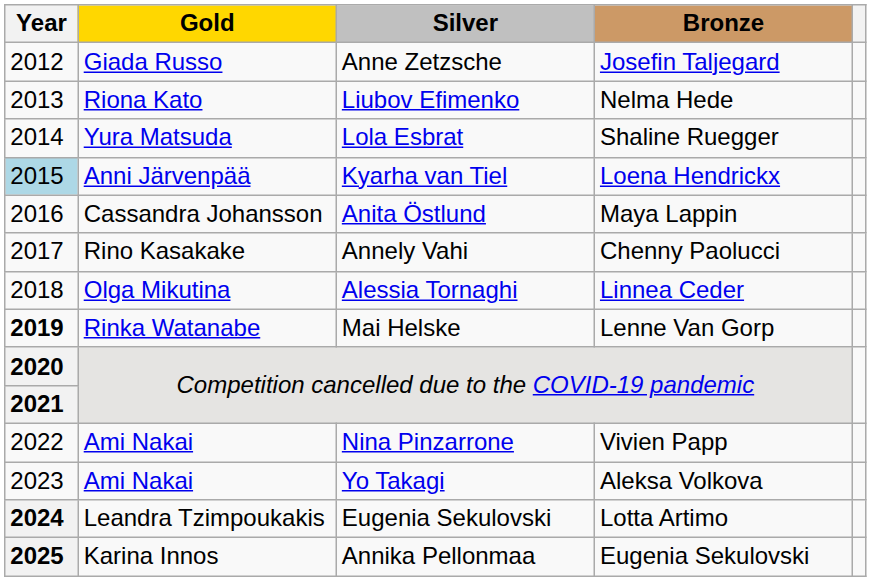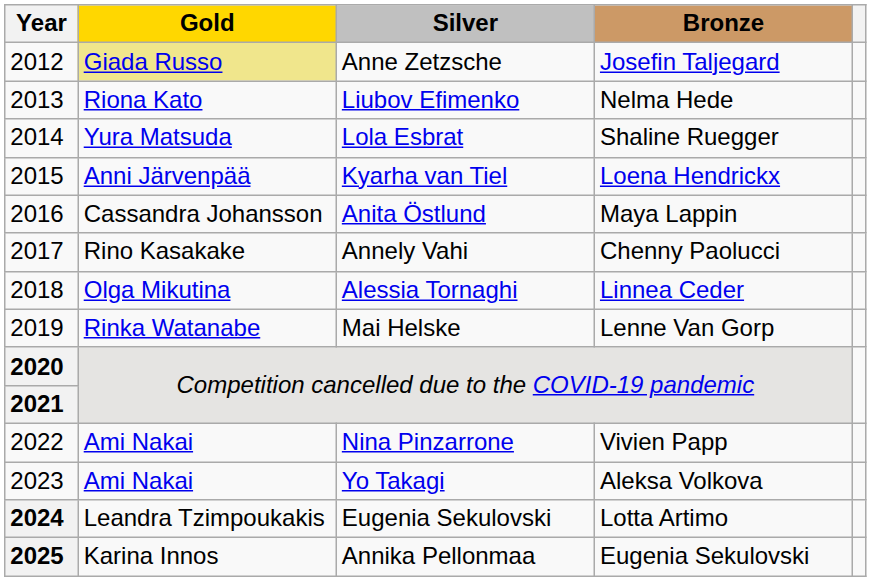Anne Zetzsche | Gold: no background -> khaki background
Kyarha van Tiel | Year: lightblue background -> no background
Mai Helske | Year: bold -> normal
